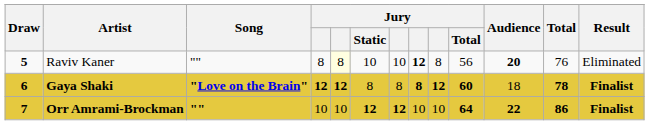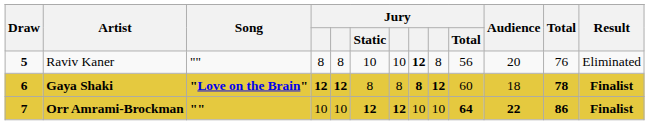Raviv Kaner | column 5: lightyellow background -> no background
Raviv Kaner | Audience: bold -> normal
Gaya Shaki | Jury / Total: bold -> normal
